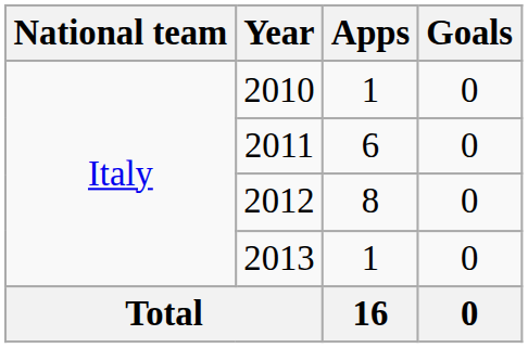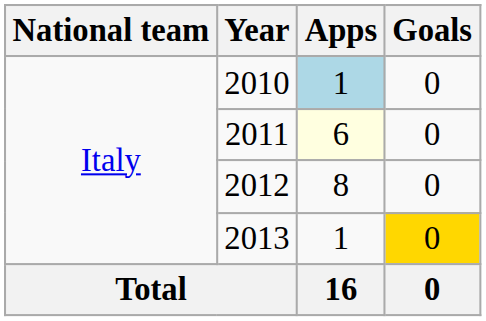2010 | Apps: no background -> lightblue background
2011 | Apps: no background -> lightyellow background
2013 | Goals: no background -> gold background
